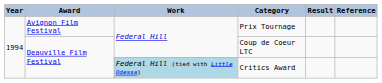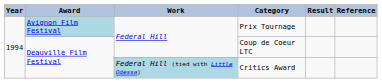Prix Tournage | Award: no background -> lightblue background
